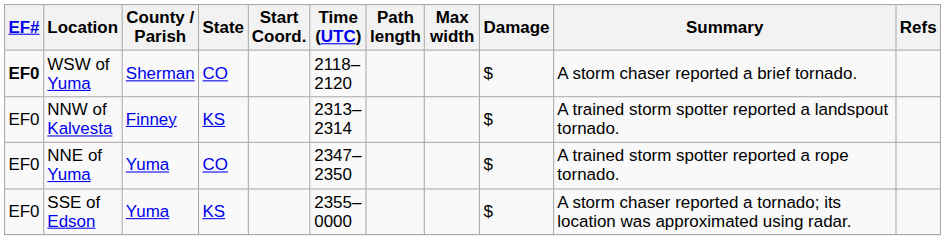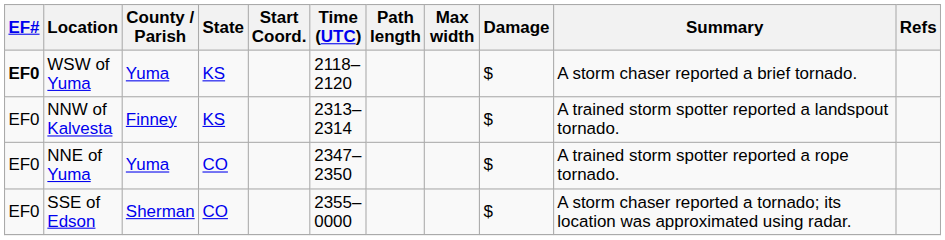WSW of Yuma | County / Parish: Sherman -> Yuma
WSW of Yuma | State: CO -> KS
SSE of Edson | County / Parish: Yuma -> Sherman
SSE of Edson | State: KS -> CO
